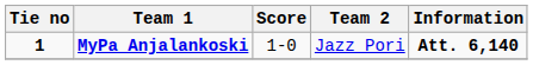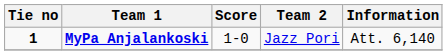MyPa Anjalankoski | Information: bold -> normal
